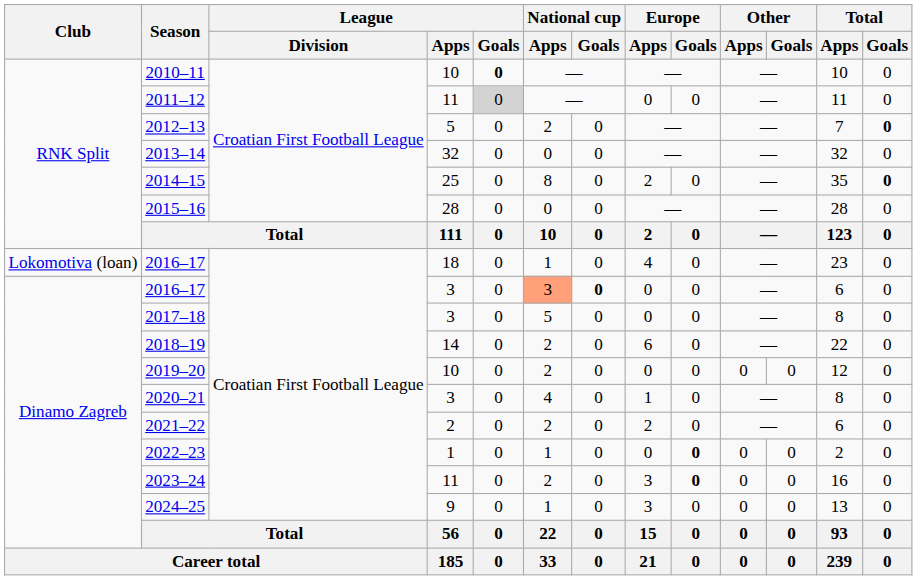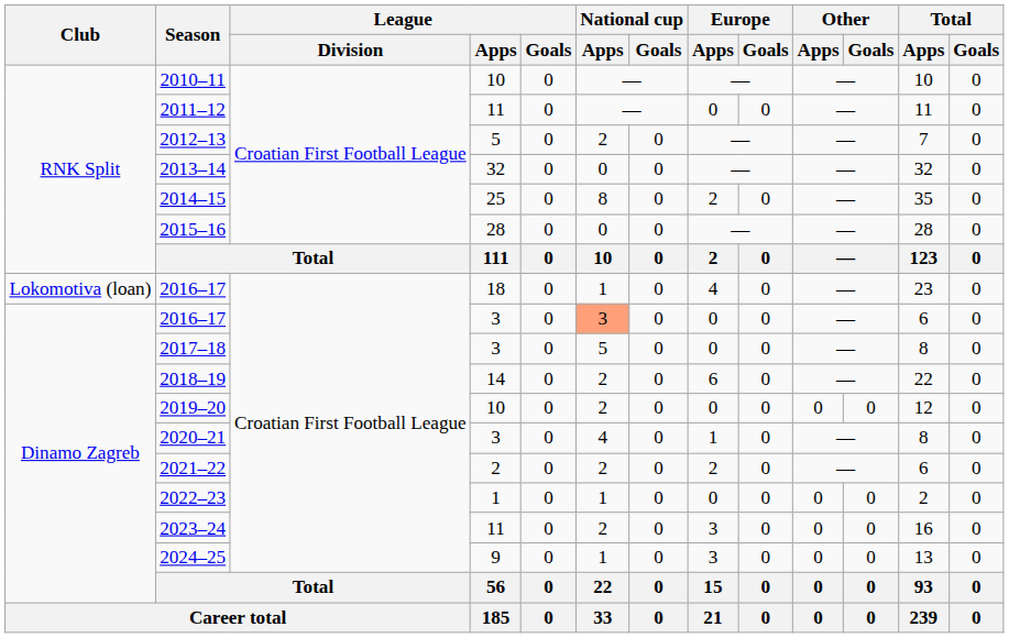2010–11 | League / Goals: bold -> normal
2011–12 | League / Goals: lightgrey background -> no background
2012–13 | Total / Goals: bold -> normal
2014–15 | Total / Goals: bold -> normal
2016–17 / 3 | National cup / Goals: bold -> normal
2022–23 | Europe / Goals: bold -> normal
2023–24 | Europe / Goals: bold -> normal
